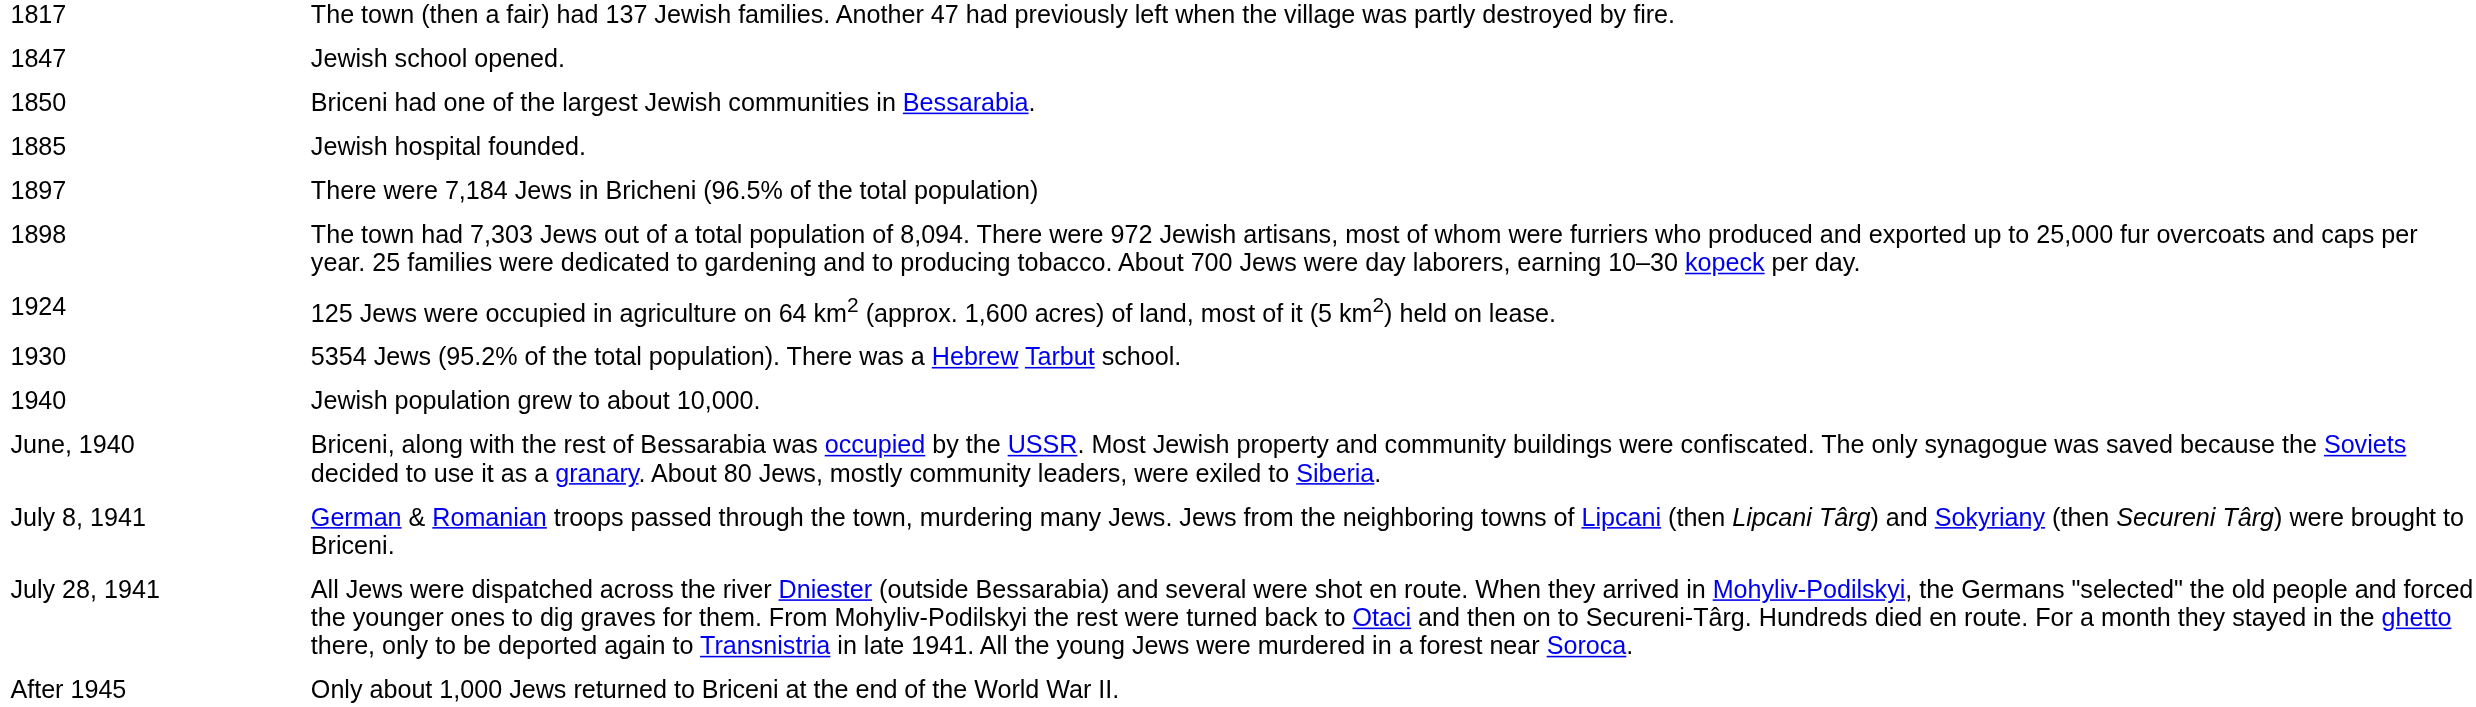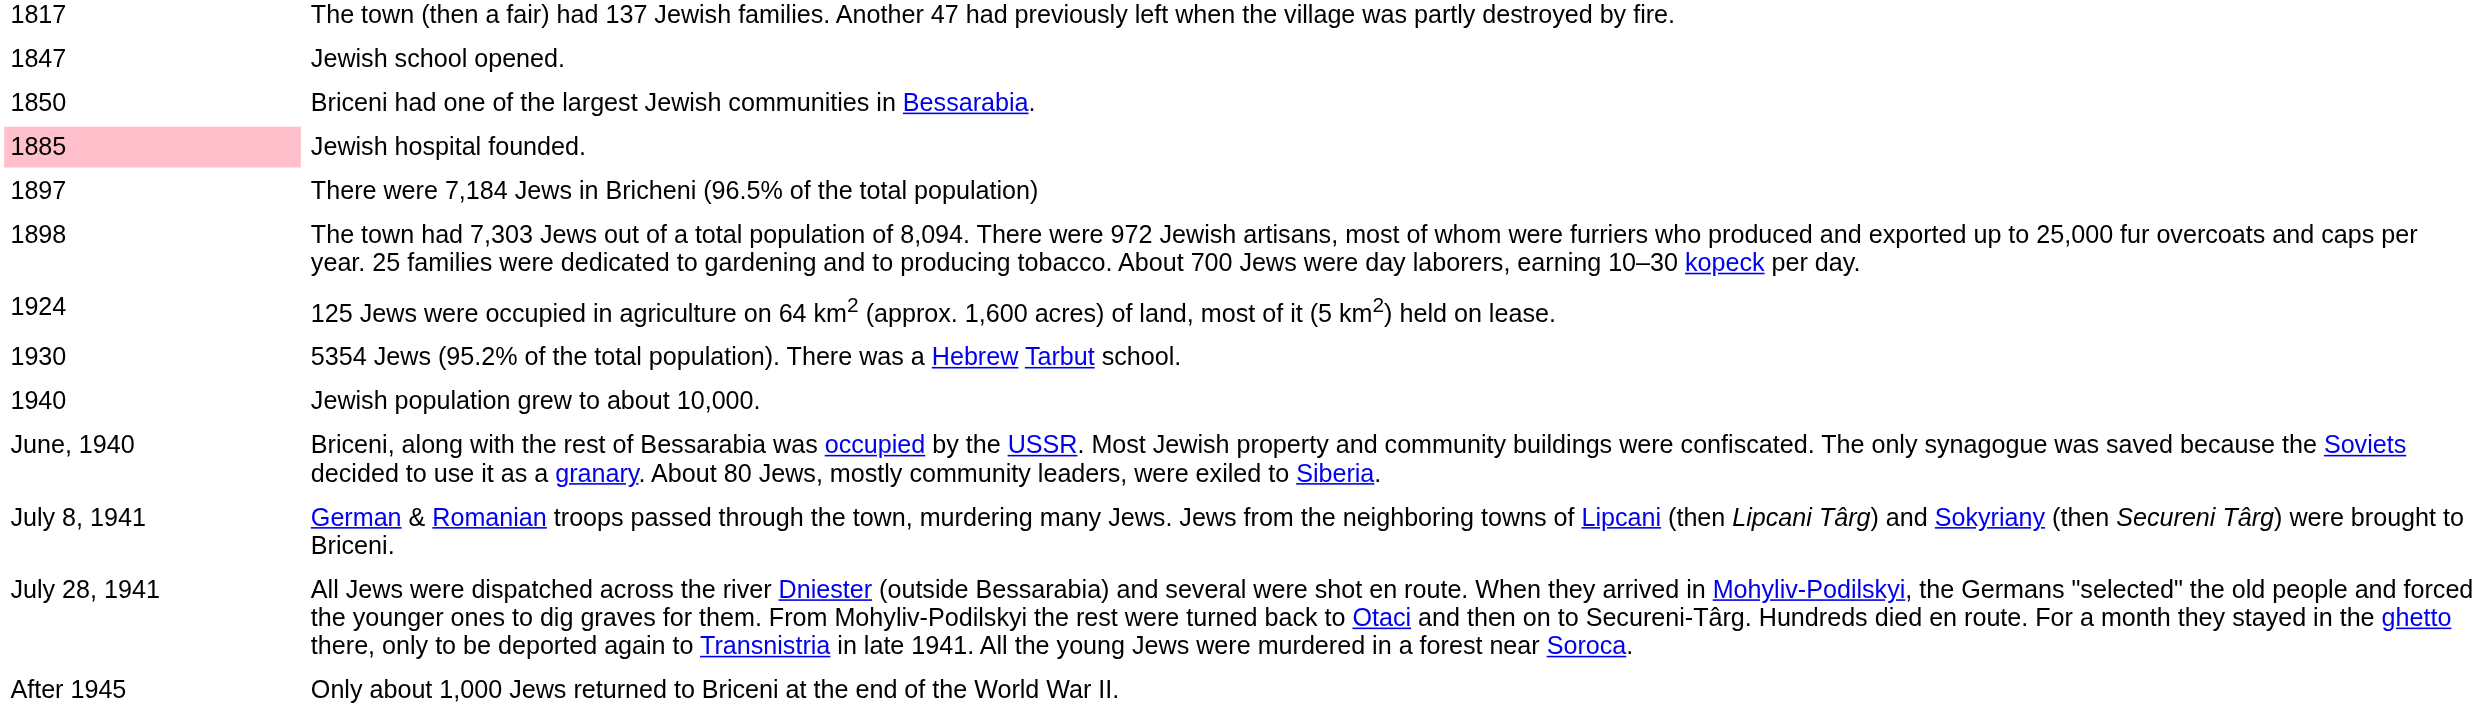Jewish hospital founded. | column 1: no background -> pink background
